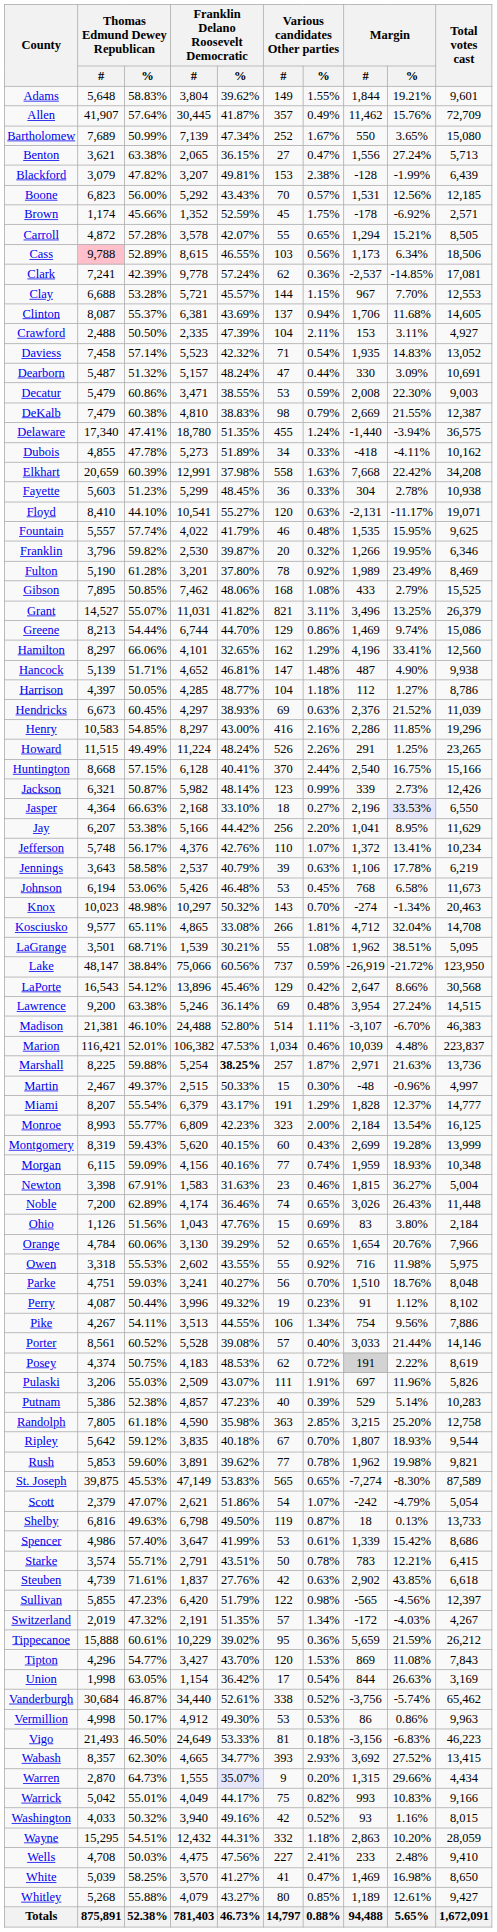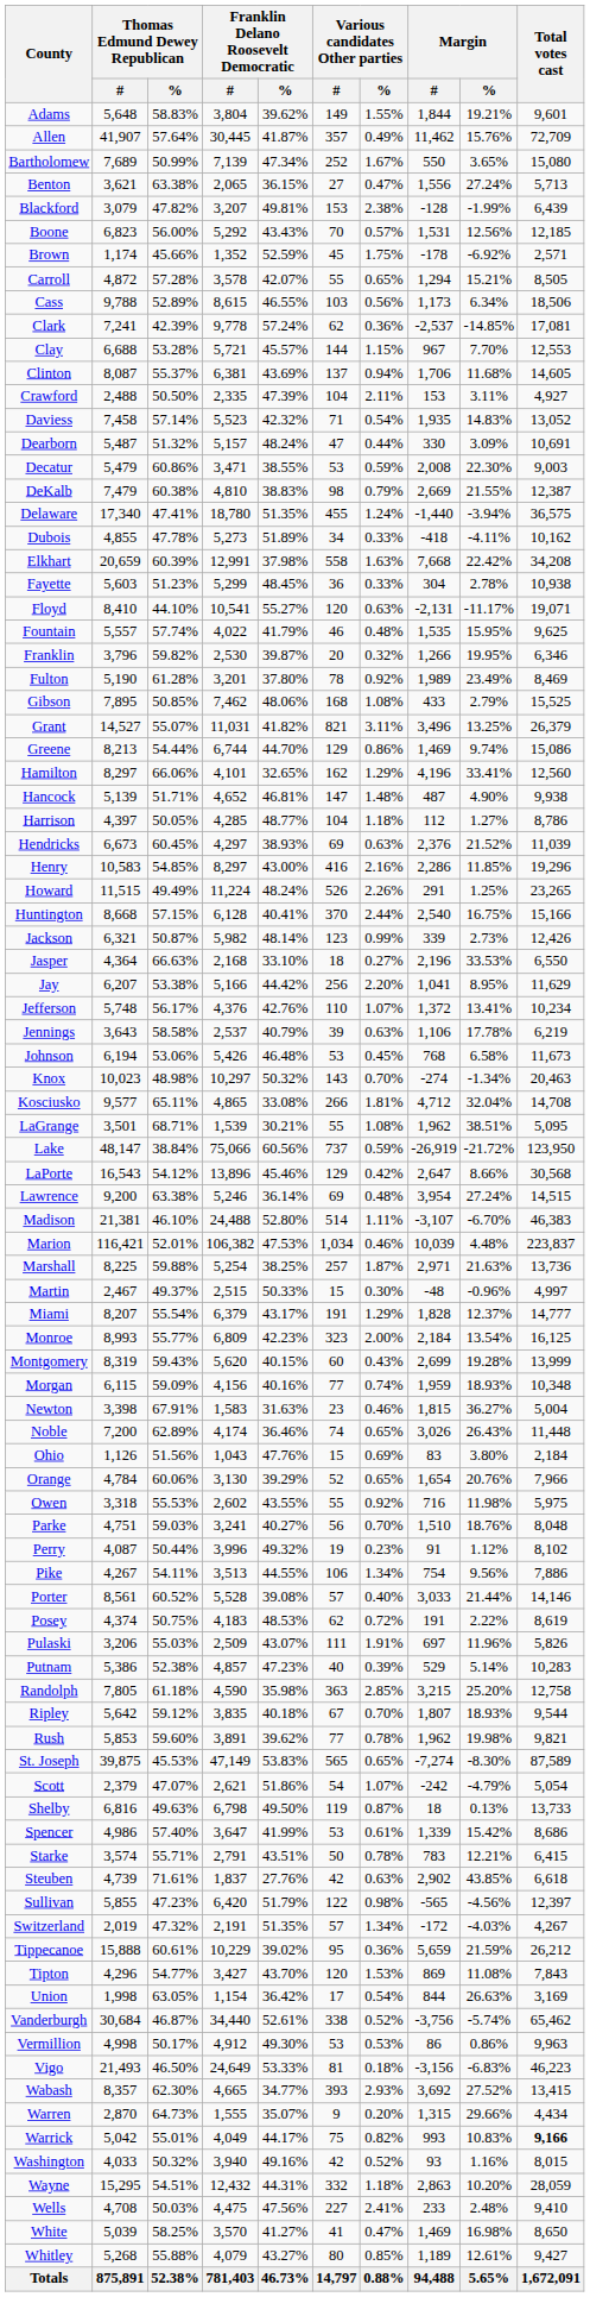Cass | Thomas Edmund Dewey Republican / #: pink background -> no background
Jasper | Margin / %: lavender background -> no background
Marshall | Franklin Delano Roosevelt Democratic / %: bold -> normal
Posey | Margin / #: lightgrey background -> no background
Warren | Franklin Delano Roosevelt Democratic / %: lavender background -> no background
Warrick | Total votes cast: normal -> bold
